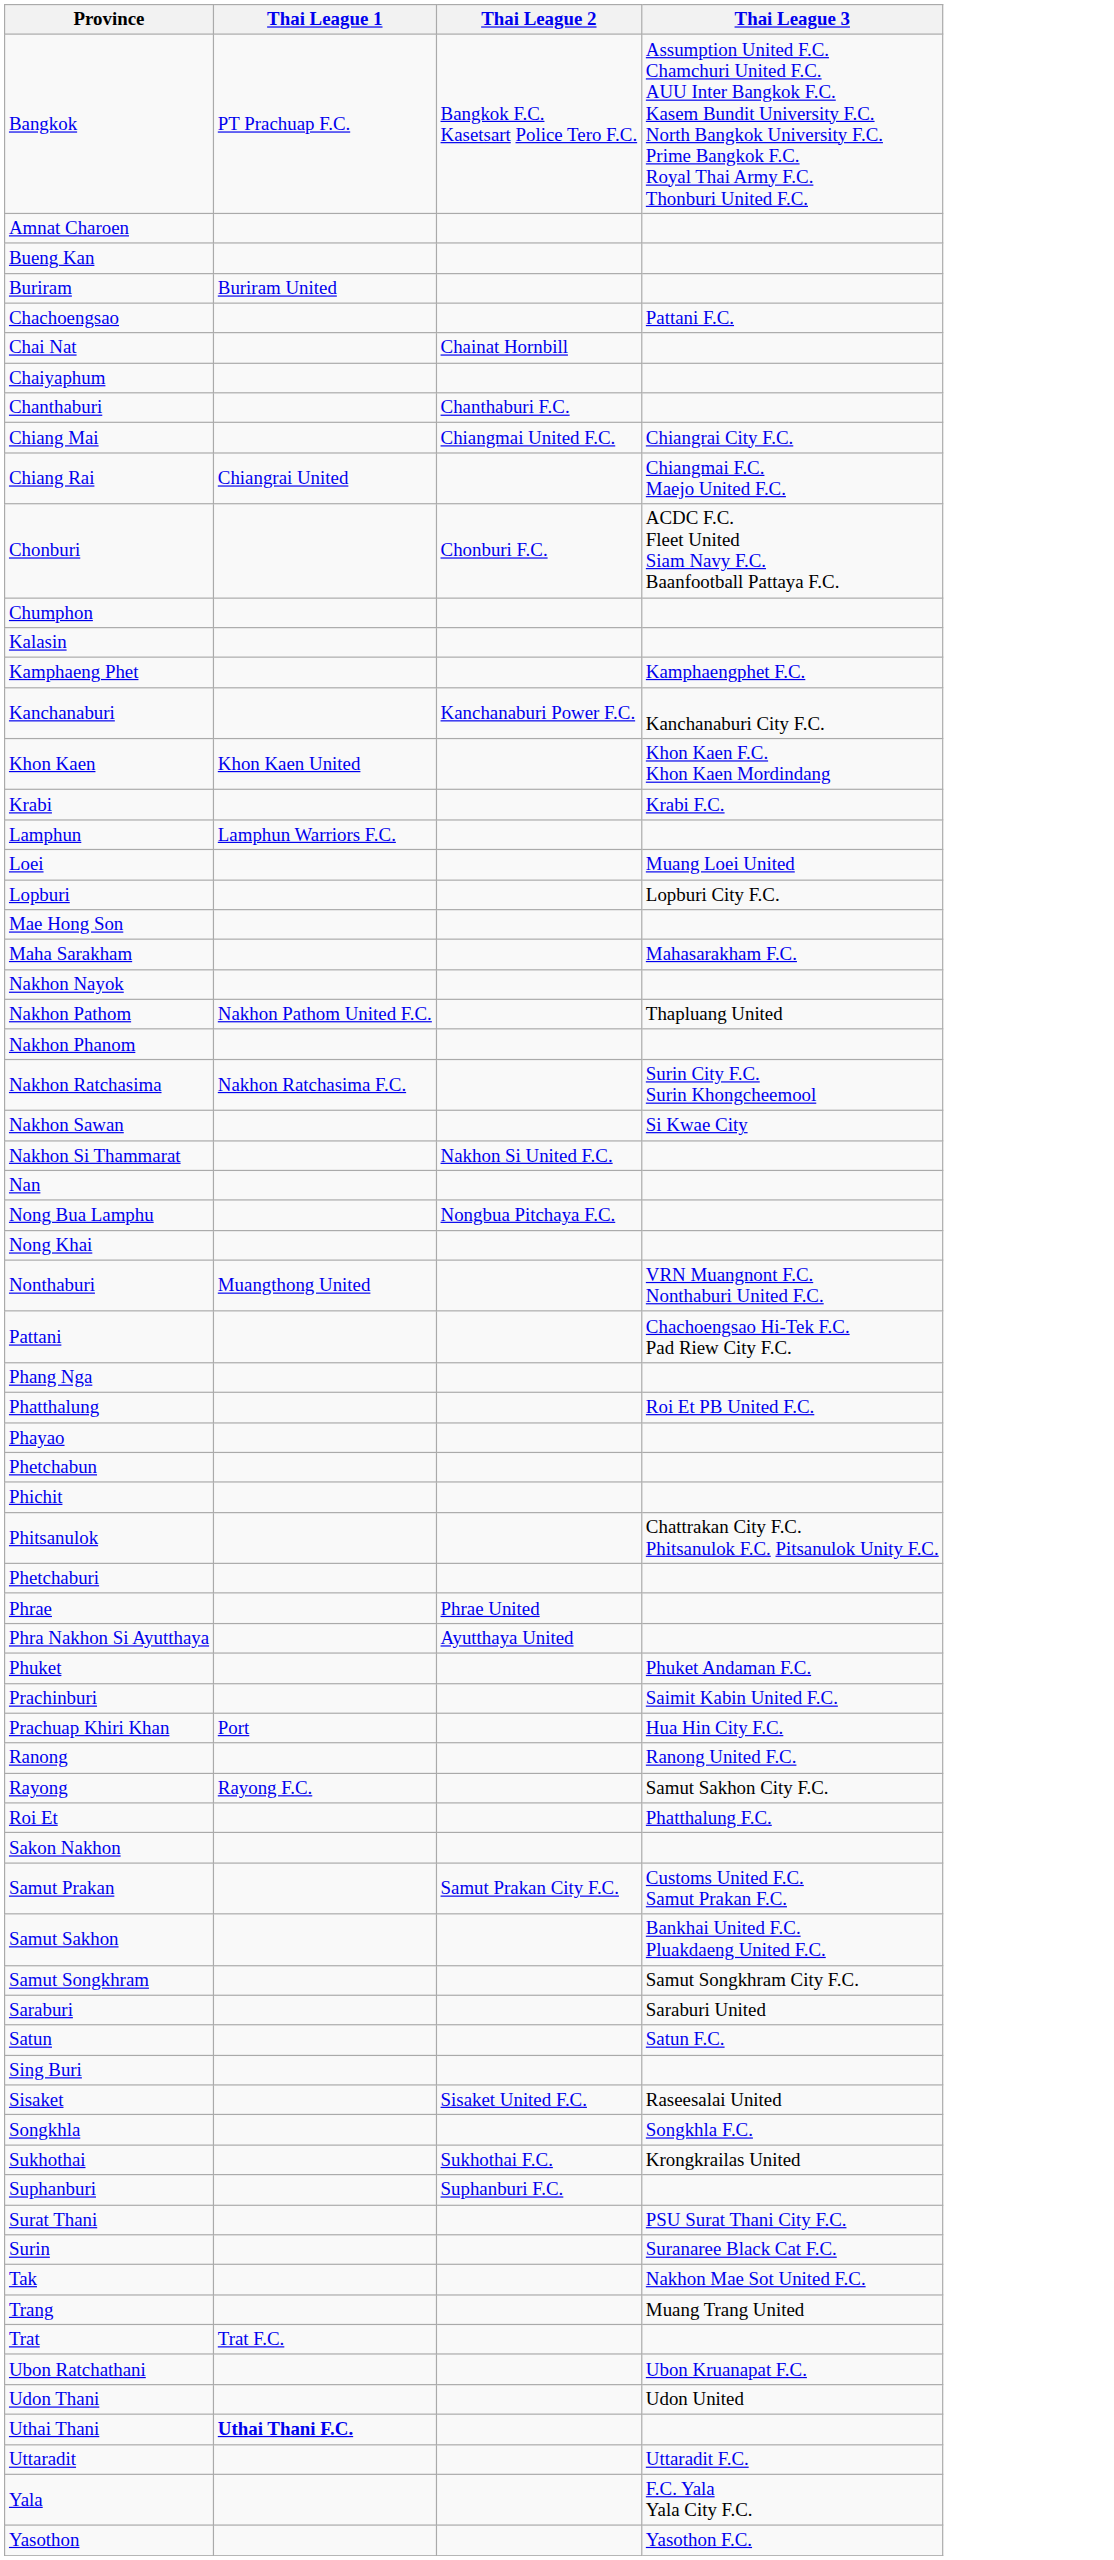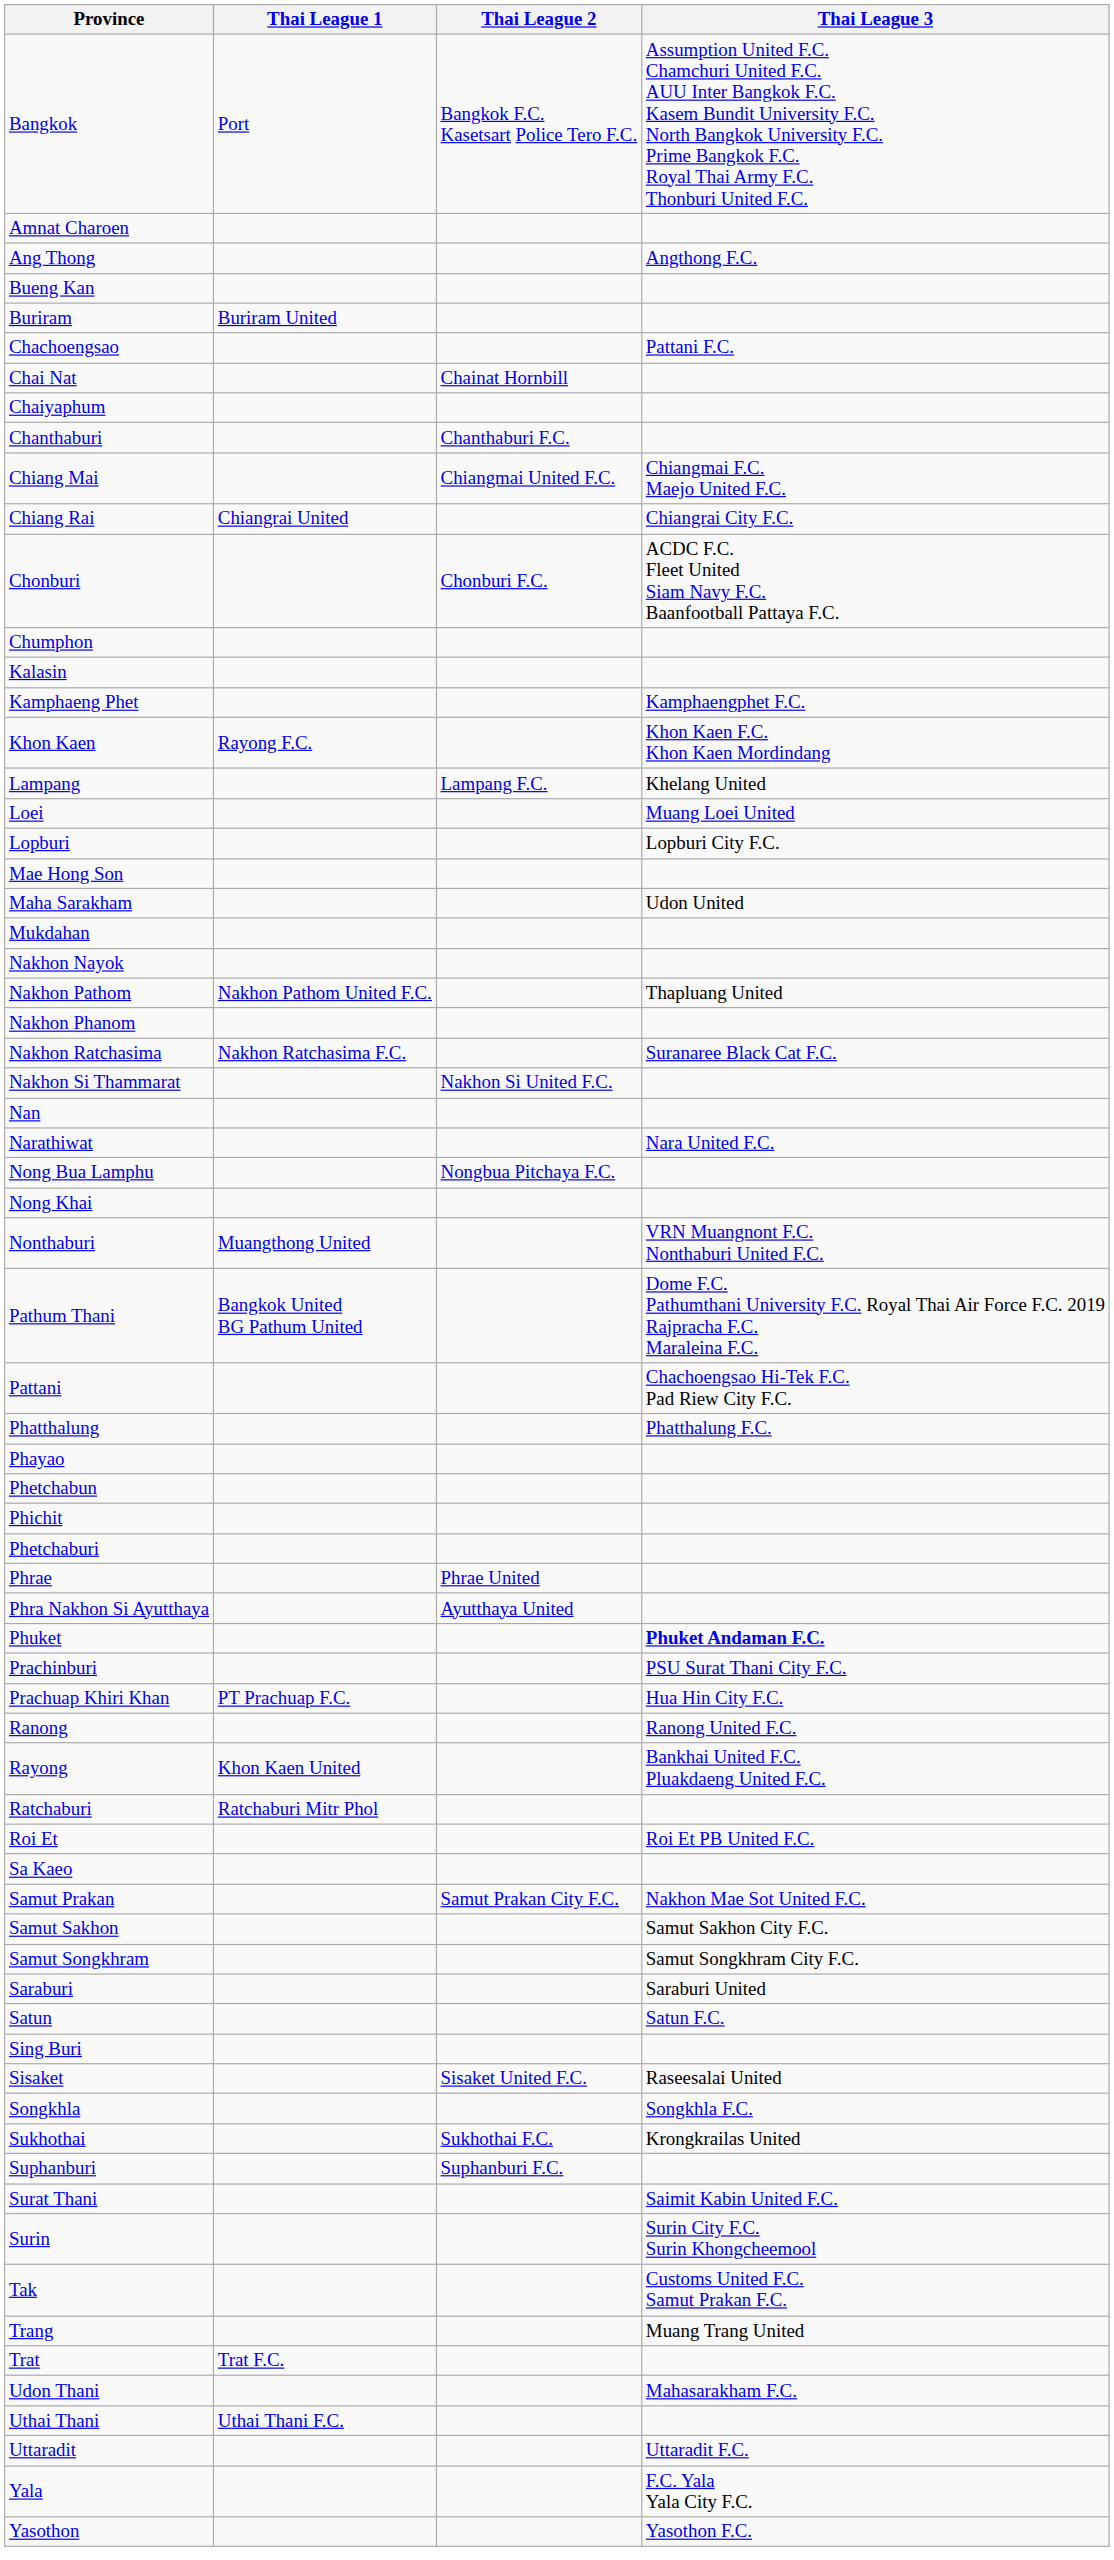Bangkok | Thai League 1: PT Prachuap F.C. -> Port
+ row: Ang Thong | Angthong F.C.
Chiang Mai | Thai League 3: Chiangrai City F.C. -> Chiangmai F.C. Maejo United F.C.
Chiang Rai | Thai League 3: Chiangmai F.C. Maejo United F.C. -> Chiangrai City F.C.
- row: Kanchanaburi | Kanchanaburi Power F.C. | Kanchanaburi City F.C.
Khon Kaen | Thai League 1: Khon Kaen United -> Rayong F.C.
- row: Krabi | Krabi F.C.
+ row: Lampang | Lampang F.C. | Khelang United
- row: Lamphun | Lamphun Warriors F.C.
Maha Sarakham | Thai League 3: Mahasarakham F.C. -> Udon United
+ row: Mukdahan
Nakhon Ratchasima | Thai League 3: Surin City F.C. Surin Khongcheemool -> Suranaree Black Cat F.C.
- row: Nakhon Sawan | Si Kwae City
+ row: Narathiwat | Nara United F.C.
+ row: Pathum Thani | Bangkok United BG Pathum United | Dome F.C. Pathumthani University F.C. Royal Thai Air Force F.C. 2019 Rajpracha F.C. Maraleina F.C.
- row: Phang Nga
Phatthalung | Thai League 3: Roi Et PB United F.C. -> Phatthalung F.C.
- row: Phitsanulok | Chattrakan City F.C. Phitsanulok F.C. Pitsanulok Unity F.C.
Phuket | Thai League 3: normal -> bold
Prachinburi | Thai League 3: Saimit Kabin United F.C. -> PSU Surat Thani City F.C.
Prachuap Khiri Khan | Thai League 1: Port -> PT Prachuap F.C.
Rayong | Thai League 1: Rayong F.C. -> Khon Kaen United
Rayong | Thai League 3: Samut Sakhon City F.C. -> Bankhai United F.C. Pluakdaeng United F.C.
+ row: Ratchaburi | Ratchaburi Mitr Phol
Roi Et | Thai League 3: Phatthalung F.C. -> Roi Et PB United F.C.
+ row: Sa Kaeo
- row: Sakon Nakhon
Samut Prakan | Thai League 3: Customs United F.C. Samut Prakan F.C. -> Nakhon Mae Sot United F.C.
Samut Sakhon | Thai League 3: Bankhai United F.C. Pluakdaeng United F.C. -> Samut Sakhon City F.C.
Surat Thani | Thai League 3: PSU Surat Thani City F.C. -> Saimit Kabin United F.C.
Surin | Thai League 3: Suranaree Black Cat F.C. -> Surin City F.C. Surin Khongcheemool
Tak | Thai League 3: Nakhon Mae Sot United F.C. -> Customs United F.C. Samut Prakan F.C.
- row: Ubon Ratchathani | Ubon Kruanapat F.C.
Udon Thani | Thai League 3: Udon United -> Mahasarakham F.C.
Uthai Thani | Thai League 1: bold -> normal
